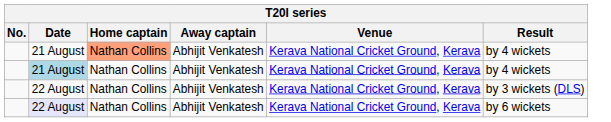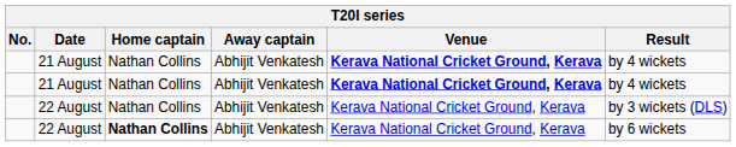row 3 | Home captain: lightsalmon background -> no background
row 3 | Venue: normal -> bold
row 4 | Date: lightblue background -> no background
row 4 | Venue: normal -> bold
row 6 | Date: lavender background -> no background
row 6 | Home captain: normal -> bold
